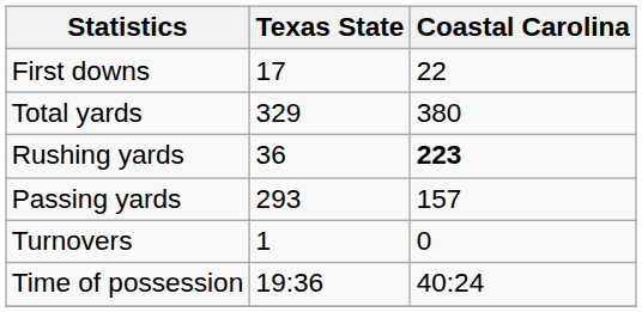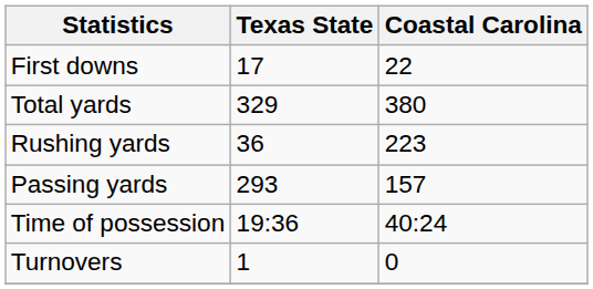Rushing yards | Coastal Carolina: bold -> normal
rows swapped: Turnovers <-> Time of possession
